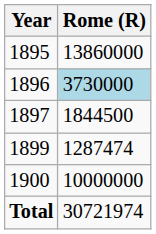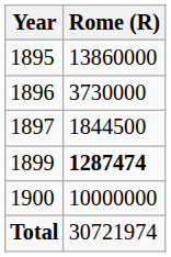1896 | Rome (R): lightblue background -> no background
1899 | Rome (R): normal -> bold
